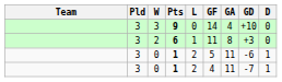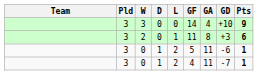columns swapped: D <-> Pts
